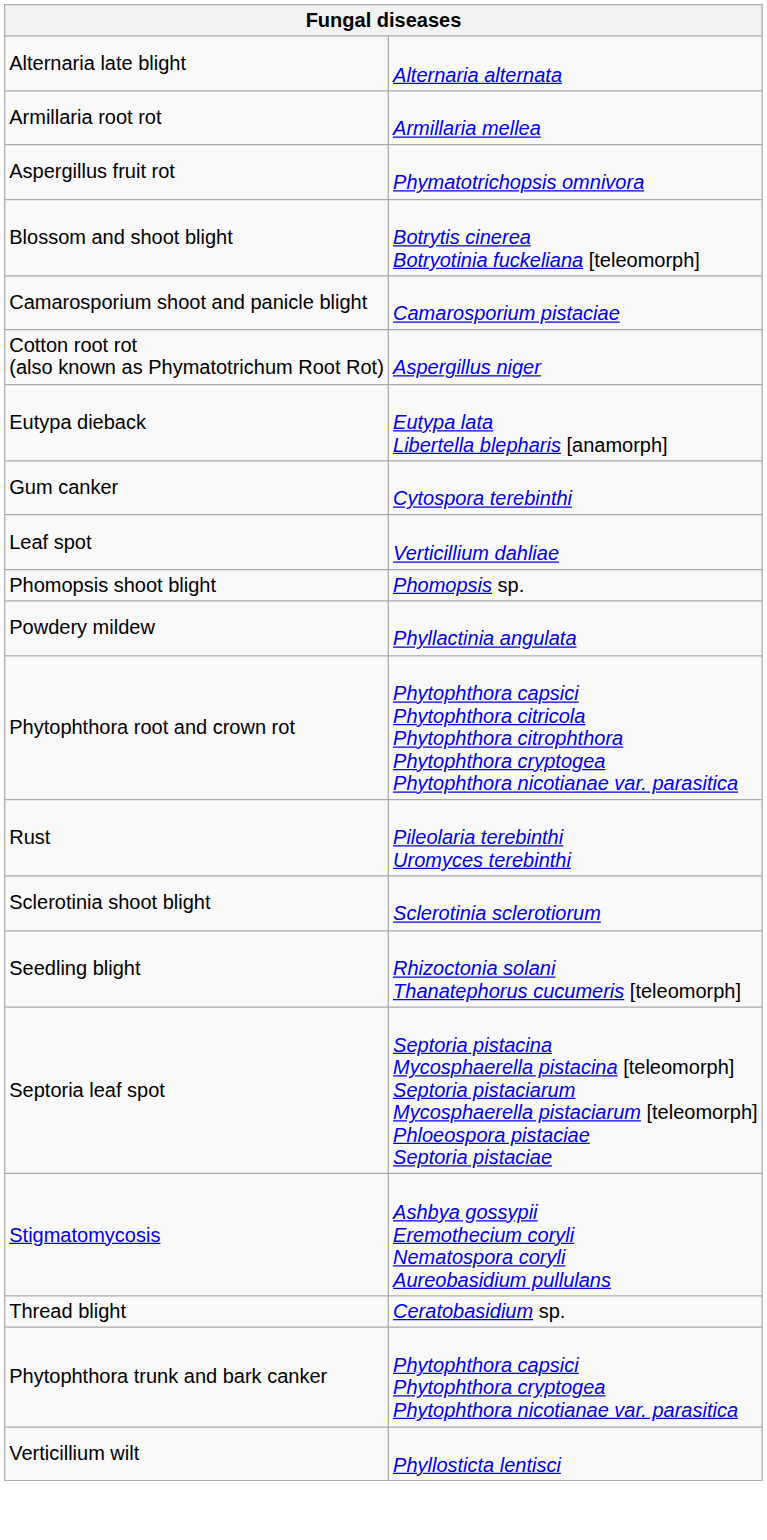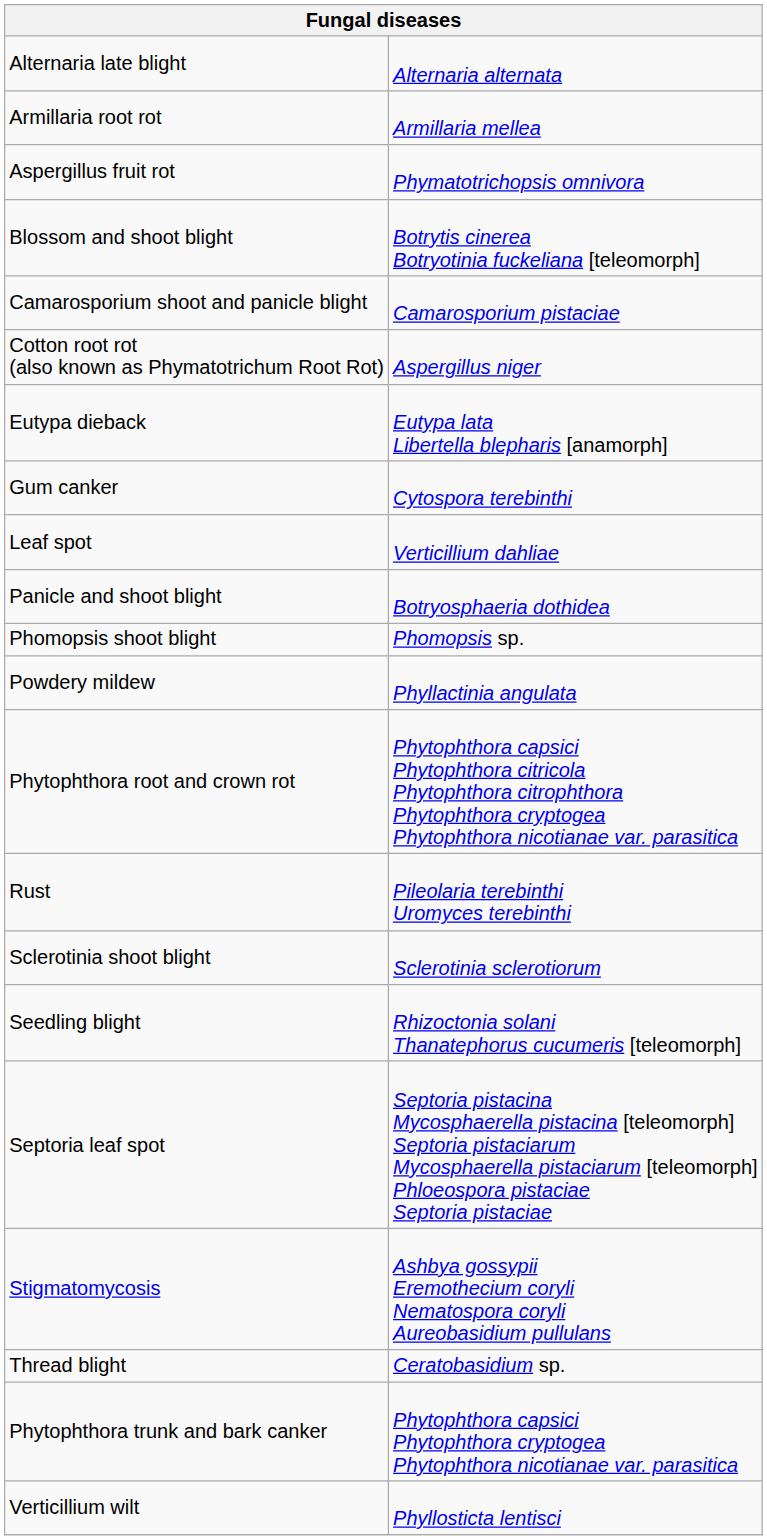+ row: Panicle and shoot blight | Botryosphaeria dothidea
